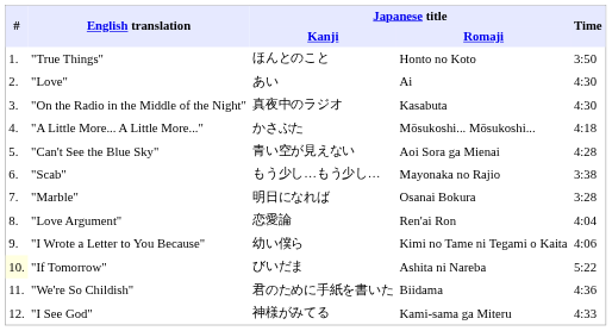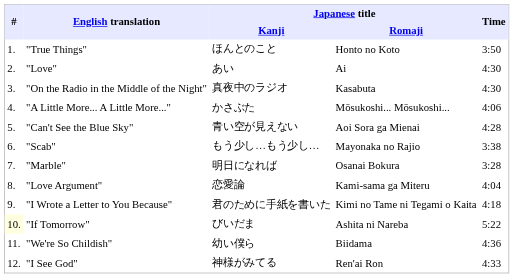"A Little More... A Little More..." | Time: 4:18 -> 4:06
"Love Argument" | Japanese title / Romaji: Ren'ai Ron -> Kami-sama ga Miteru
"I Wrote a Letter to You Because" | Japanese title / Kanji: 幼い僕ら -> 君のために手紙を書いた
"I Wrote a Letter to You Because" | Time: 4:06 -> 4:18
"We're So Childish" | Japanese title / Kanji: 君のために手紙を書いた -> 幼い僕ら
"I See God" | Japanese title / Romaji: Kami-sama ga Miteru -> Ren'ai Ron
